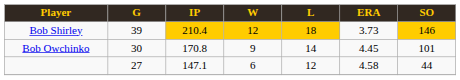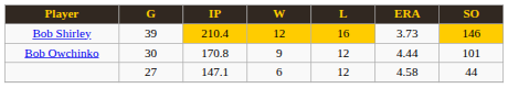Bob Shirley | L: 18 -> 16
Bob Owchinko | L: 14 -> 12
Bob Owchinko | ERA: 4.45 -> 4.44
